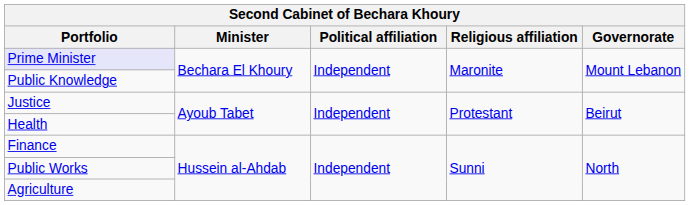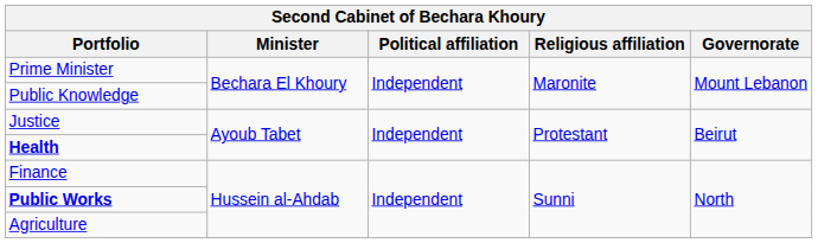Prime Minister | Portfolio: lavender background -> no background
Health | Portfolio: normal -> bold
Public Works | Portfolio: normal -> bold
